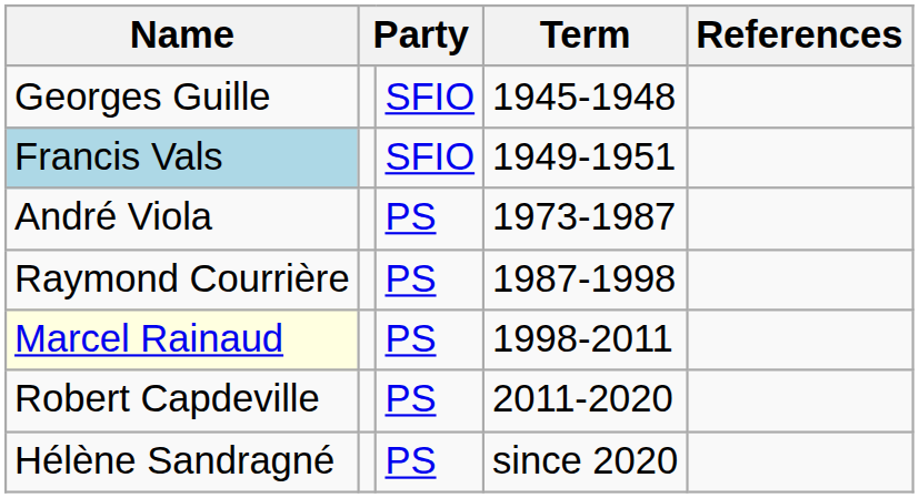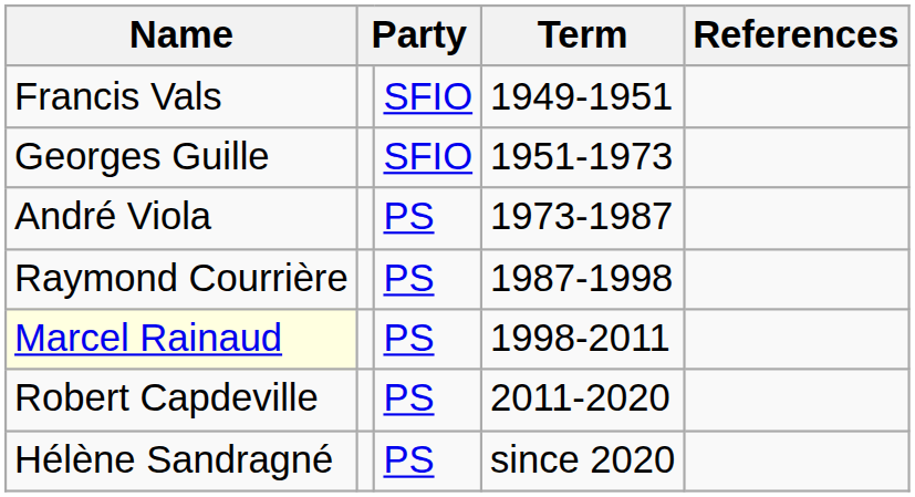- row: Georges Guille | SFIO | 1945-1948
1949-1951 | Name: lightblue background -> no background
+ row: Georges Guille | SFIO | 1951-1973
